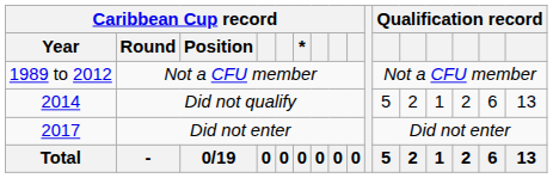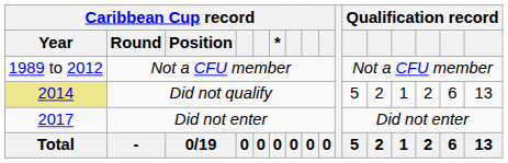Did not qualify | Caribbean Cup record / Year: no background -> khaki background
